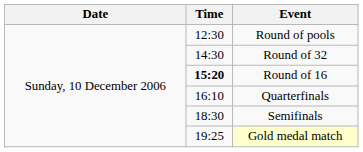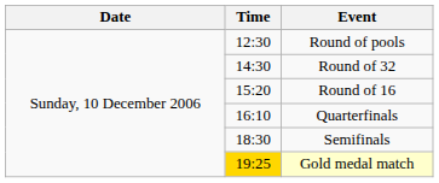Round of 16 | Time: bold -> normal
Gold medal match | Time: no background -> gold background
